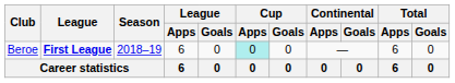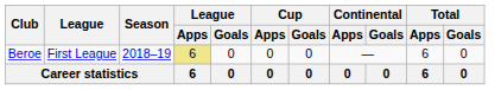Beroe | League: bold -> normal
Beroe | League / Apps: no background -> khaki background
Beroe | Cup / Apps: paleturquoise background -> no background
